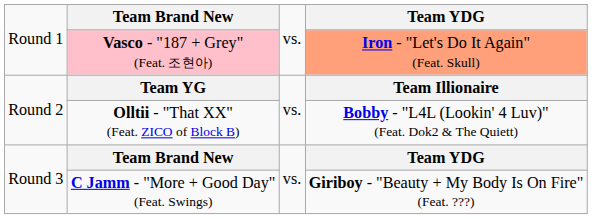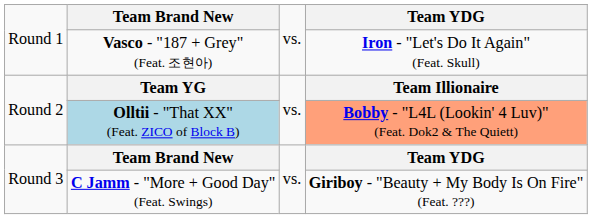Vasco - "187 + Grey" (Feat. 조현아) | column 2: pink background -> no background
Vasco - "187 + Grey" (Feat. 조현아) | column 4: lightsalmon background -> no background
Olltii - "That XX" (Feat. ZICO of Block B) | column 2: no background -> lightblue background
Olltii - "That XX" (Feat. ZICO of Block B) | column 4: no background -> lightsalmon background
